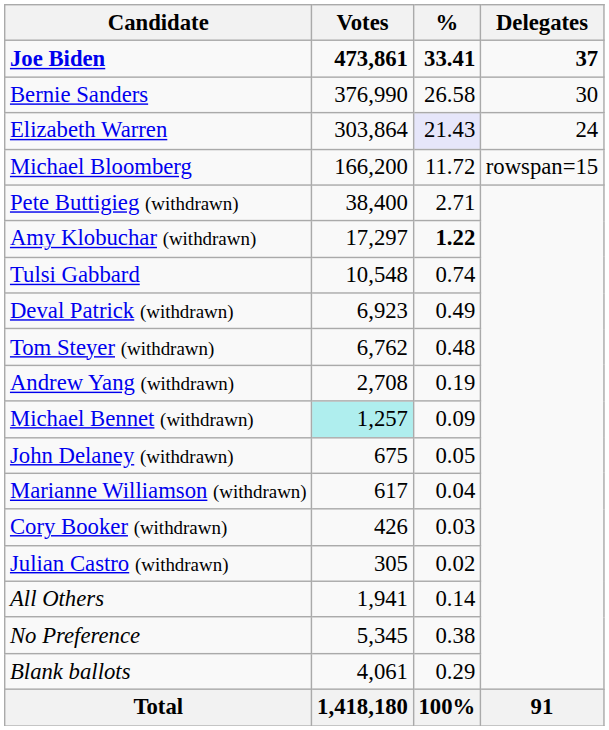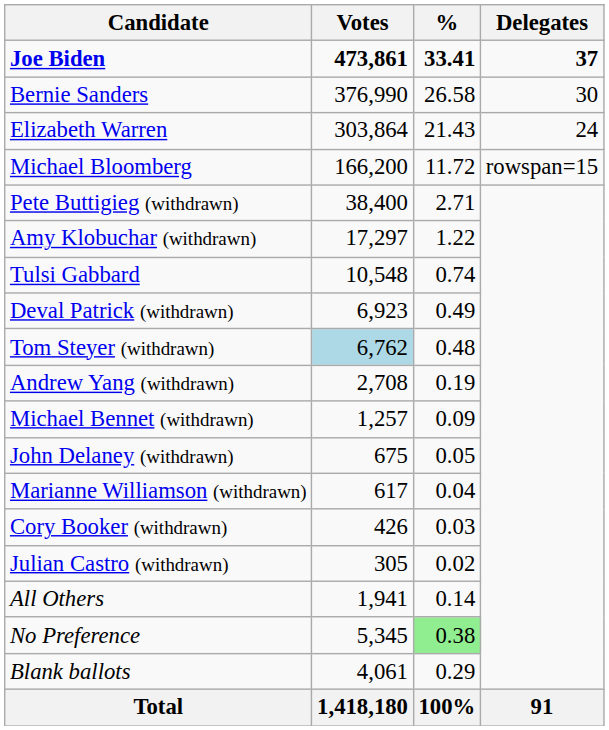Elizabeth Warren | %: lavender background -> no background
Amy Klobuchar (withdrawn) | %: bold -> normal
Tom Steyer (withdrawn) | Votes: no background -> lightblue background
Michael Bennet (withdrawn) | Votes: paleturquoise background -> no background
No Preference | %: no background -> lightgreen background
